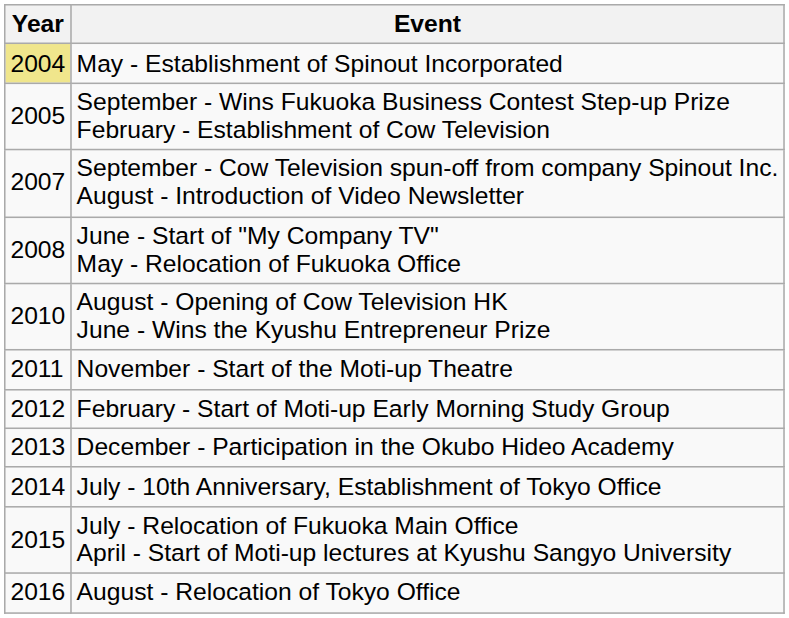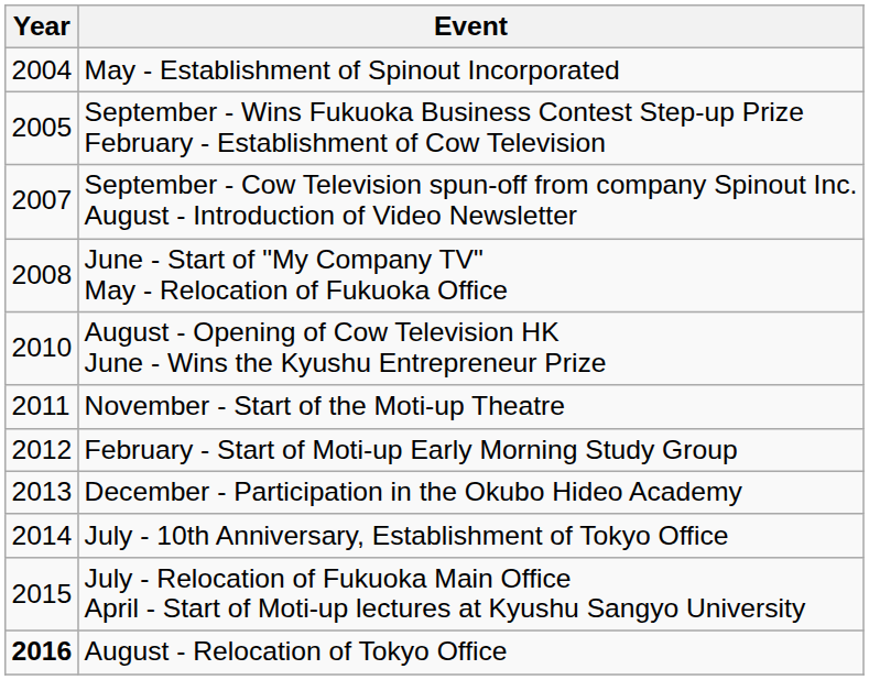May - Establishment of Spinout Incorporated | Year: khaki background -> no background
August - Relocation of Tokyo Office | Year: normal -> bold
